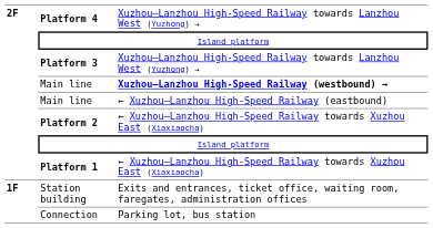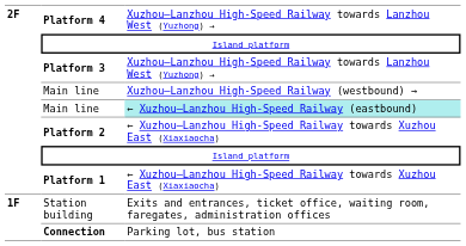Main line / Xuzhou–Lanzhou High-Speed Railway (westbound) → | column 3: bold -> normal
Main line / ← Xuzhou–Lanzhou High-Speed Railway (eastbound) | column 3: no background -> paleturquoise background
Connection | column 2: normal -> bold
